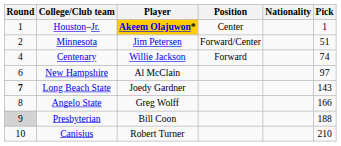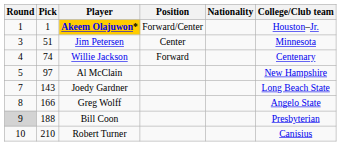columns swapped: Pick <-> College/Club team
Akeem Olajuwon* | Position: Center -> Forward/Center
Jim Petersen | Round: 2 -> 3
Jim Petersen | Position: Forward/Center -> Center
Al McClain | Round: 6 -> 5
Joedy Gardner | Round: bold -> normal
